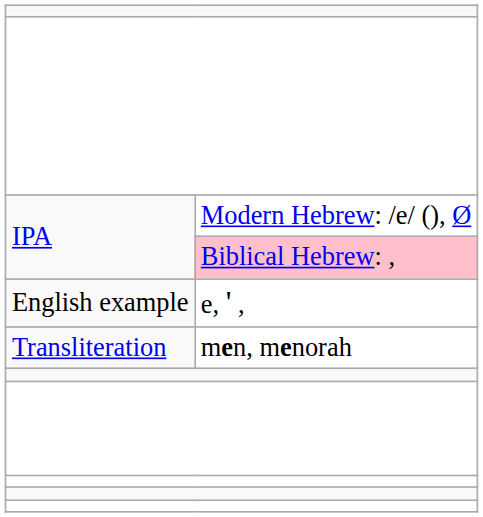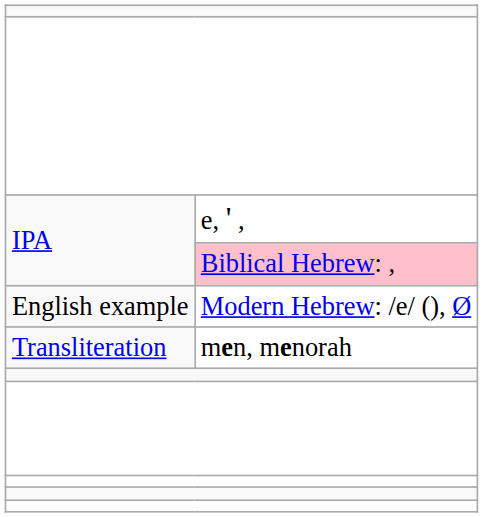row 3 | column 2: Modern Hebrew: /e/ (), Ø -> e, ' ,
row 5 | column 2: e, ' , -> Modern Hebrew: /e/ (), Ø
